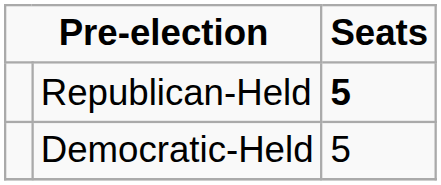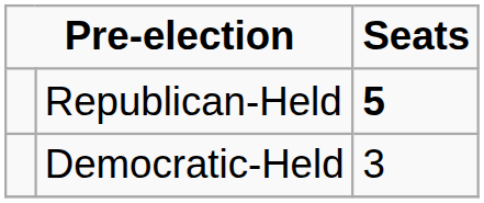Democratic-Held | column 3: 5 -> 3
